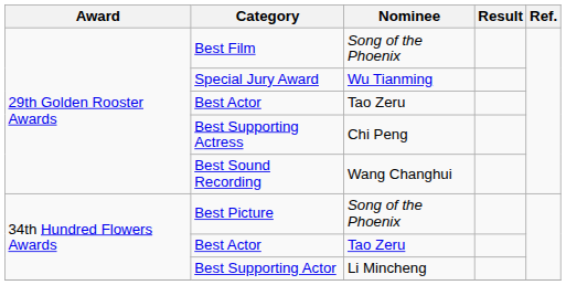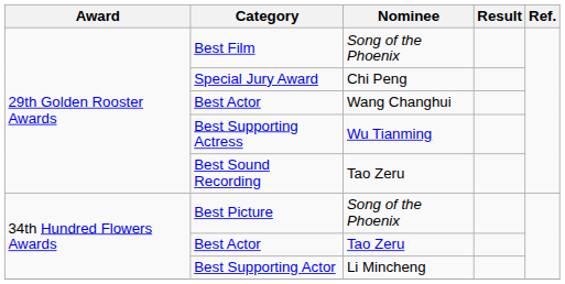Special Jury Award | Nominee: Wu Tianming -> Chi Peng
29th Golden Rooster Awards / Best Actor | Nominee: Tao Zeru -> Wang Changhui
Best Supporting Actress | Nominee: Chi Peng -> Wu Tianming
Best Sound Recording | Nominee: Wang Changhui -> Tao Zeru
